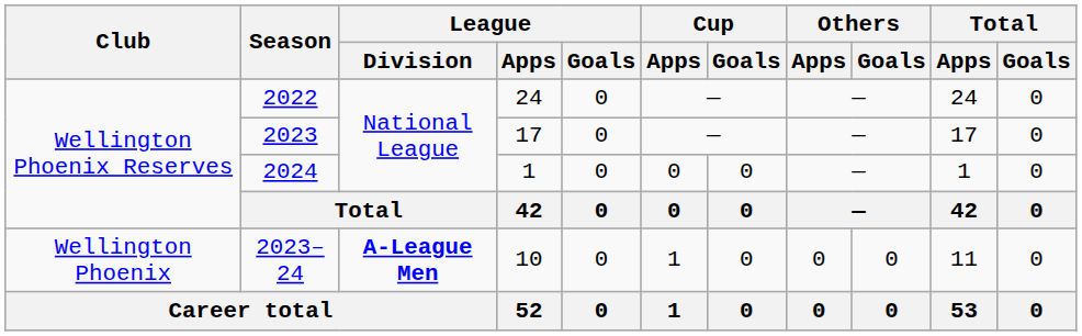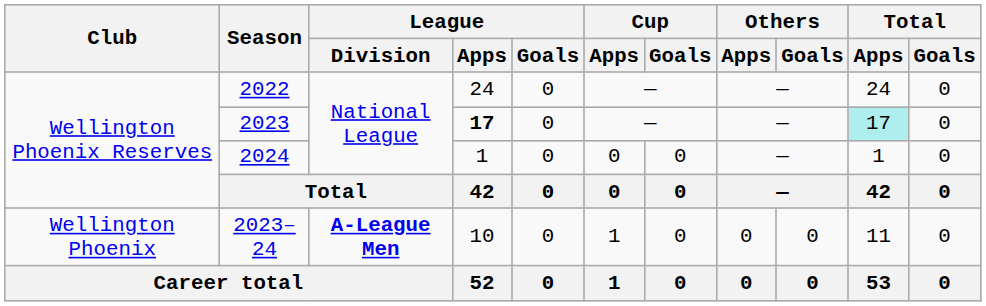2023 | League / Apps: normal -> bold
2023 | Total / Apps: no background -> paleturquoise background
